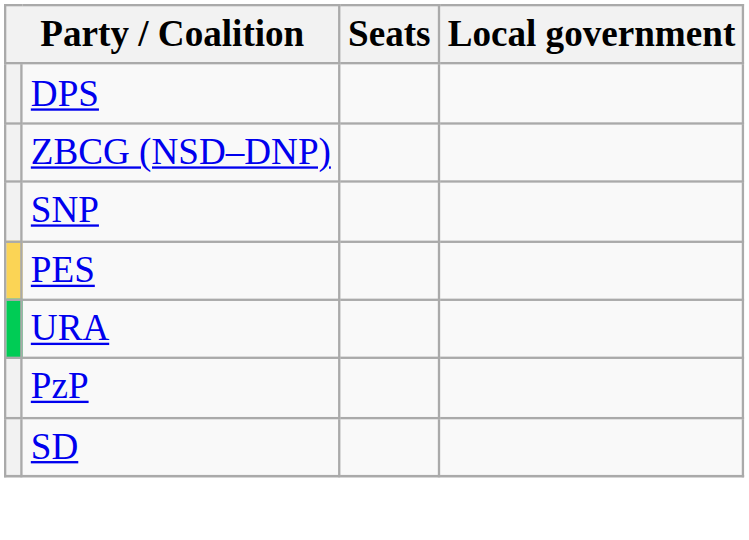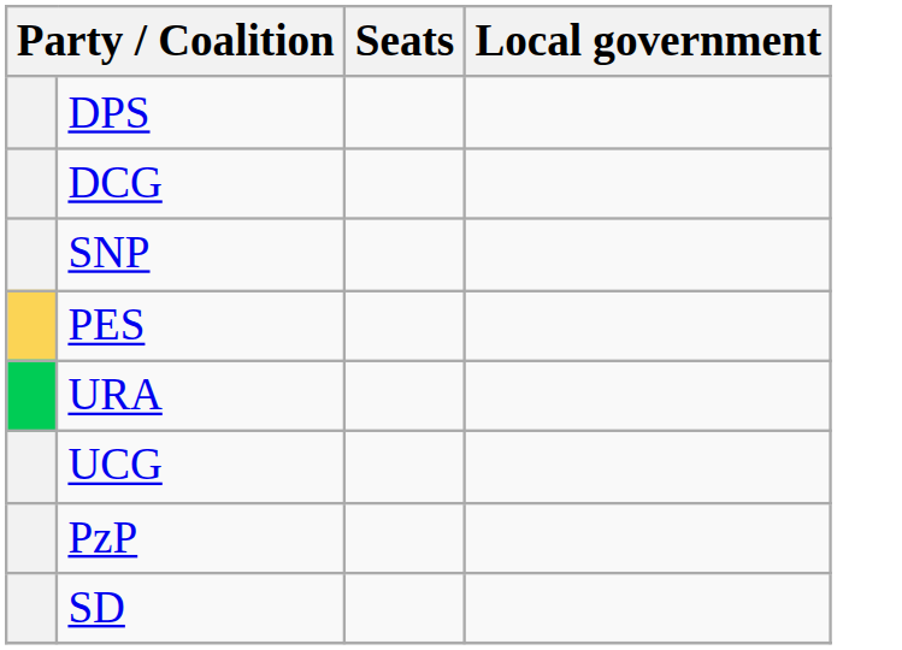- row: ZBCG (NSD–DNP)
+ row: DCG
+ row: UCG
